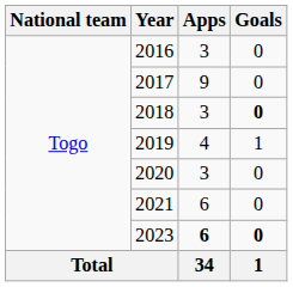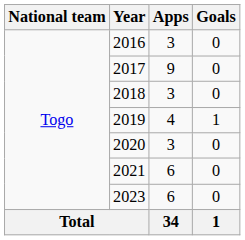2018 | Goals: bold -> normal
2023 | Apps: bold -> normal
2023 | Goals: bold -> normal
